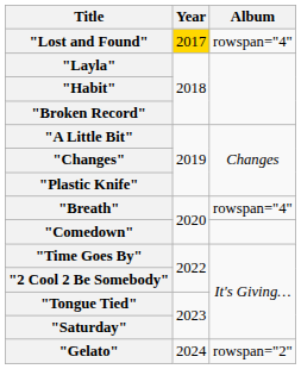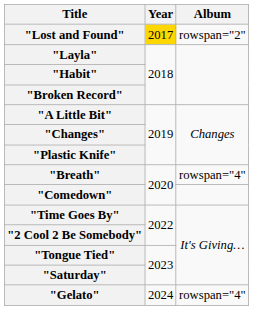"Lost and Found" | Album: rowspan="4" -> rowspan="2"
"Gelato" | Album: rowspan="2" -> rowspan="4"
